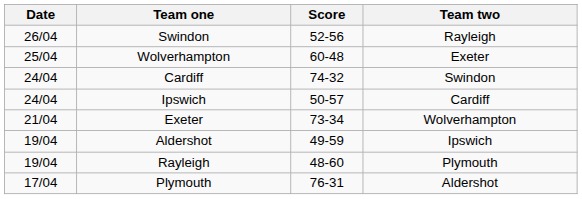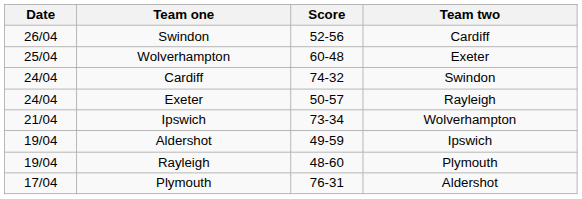row 2 | Team two: Rayleigh -> Cardiff
row 5 | Team one: Ipswich -> Exeter
row 5 | Team two: Cardiff -> Rayleigh
row 6 | Team one: Exeter -> Ipswich
